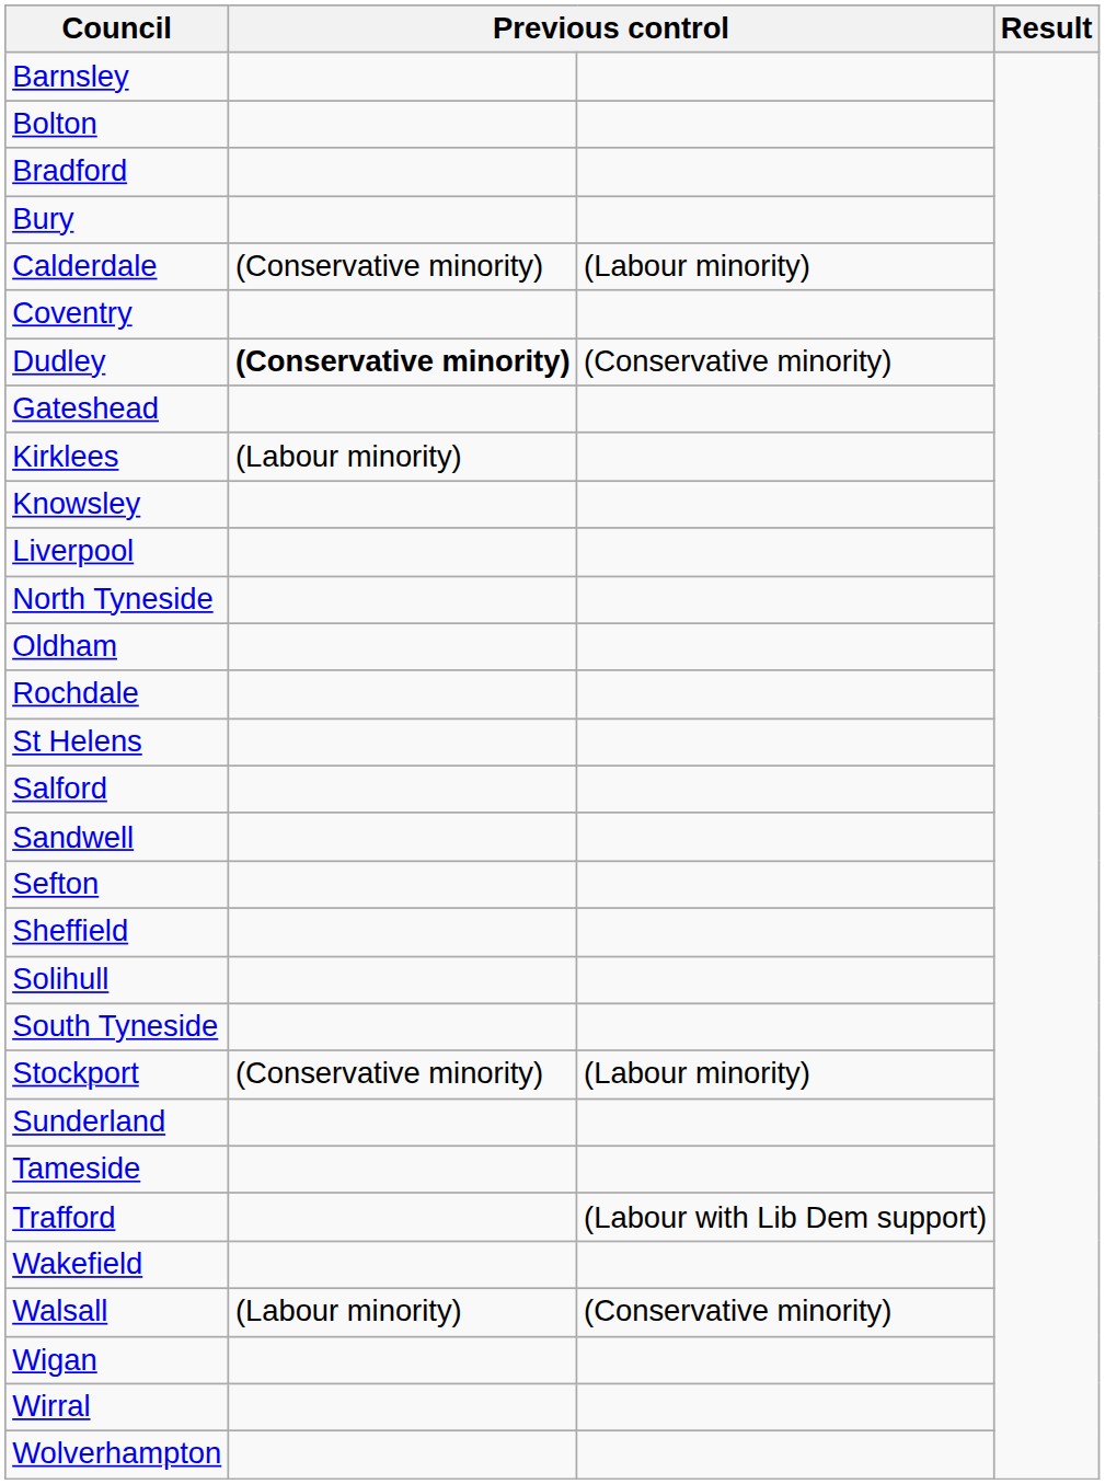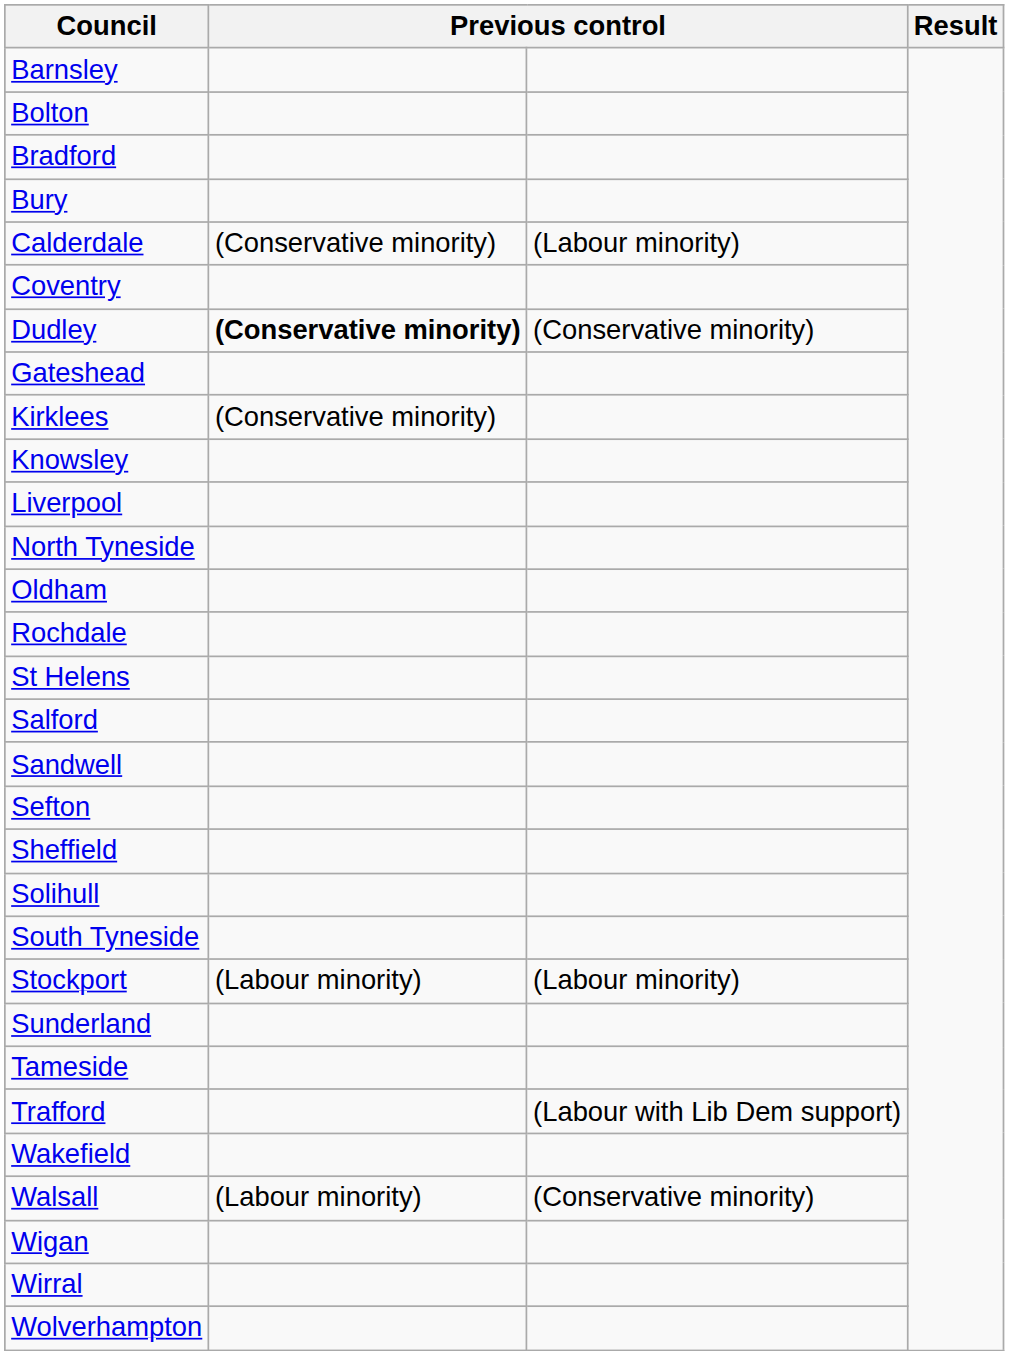Kirklees | column 2: (Labour minority) -> (Conservative minority)
Stockport | column 2: (Conservative minority) -> (Labour minority)
